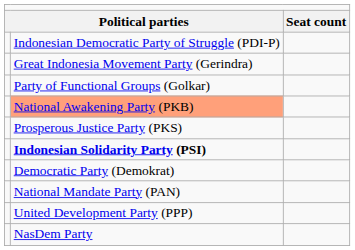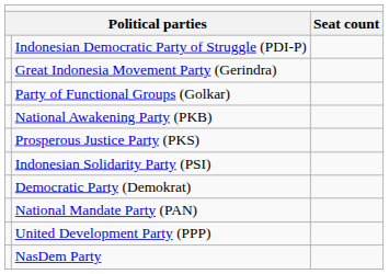National Awakening Party (PKB) | column 2: lightsalmon background -> no background
Indonesian Solidarity Party (PSI) | column 2: bold -> normal
